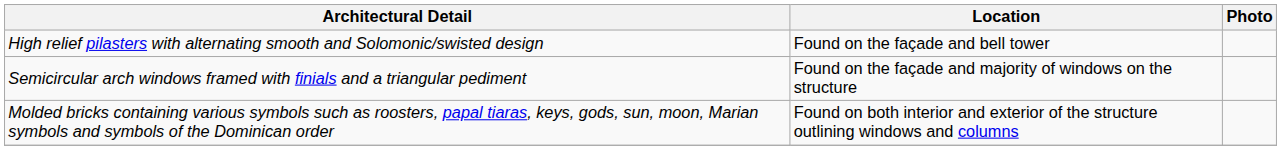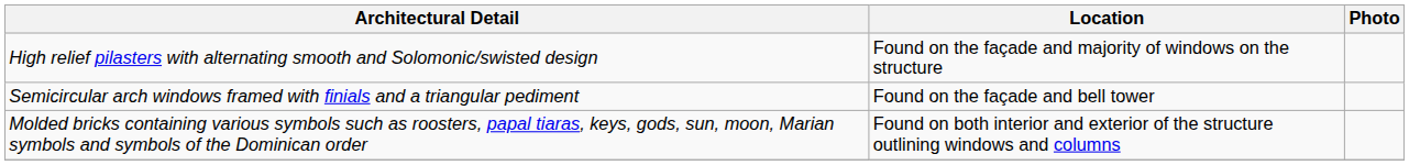row 2 | Location: Found on the façade and bell tower -> Found on the façade and majority of windows on the structure
row 3 | Location: Found on the façade and majority of windows on the structure -> Found on the façade and bell tower
